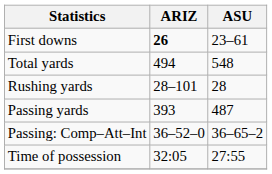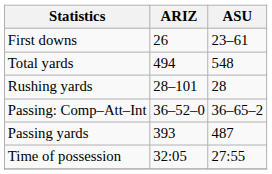First downs | ARIZ: bold -> normal
rows swapped: Passing yards <-> Passing: Comp–Att–Int
